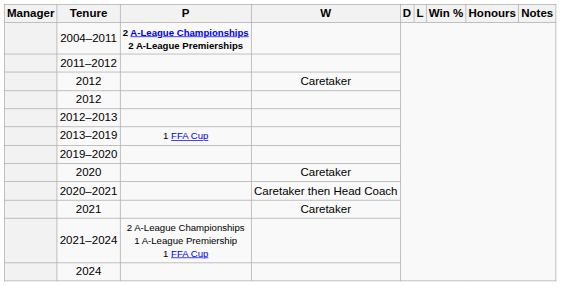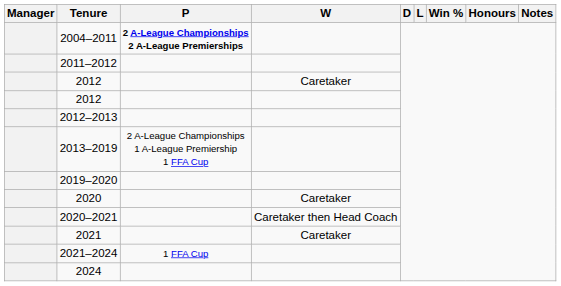2013–2019 | P: 1 FFA Cup -> 2 A-League Championships 1 A-League Premiership 1 FFA Cup
2021–2024 | P: 2 A-League Championships 1 A-League Premiership 1 FFA Cup -> 1 FFA Cup
